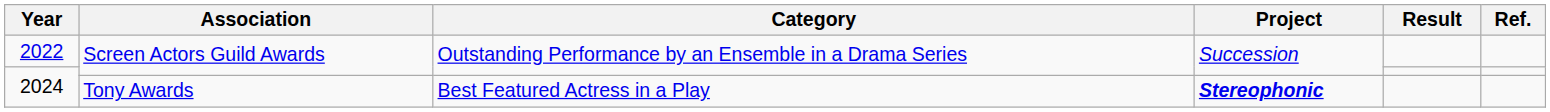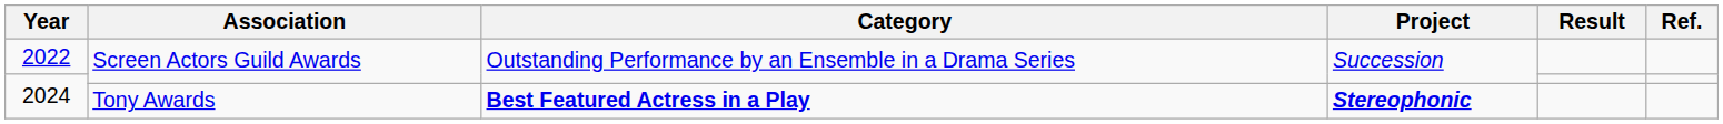2024 / Tony Awards | Category: normal -> bold
